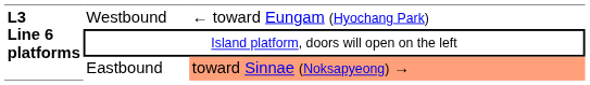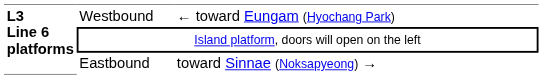Eastbound | column 3: lightsalmon background -> no background
